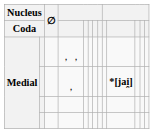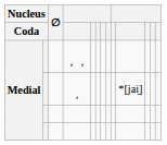， | column 10: bold -> normal
